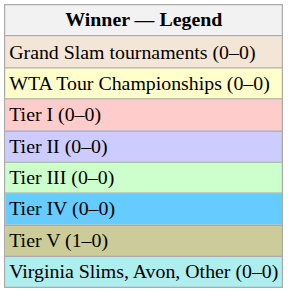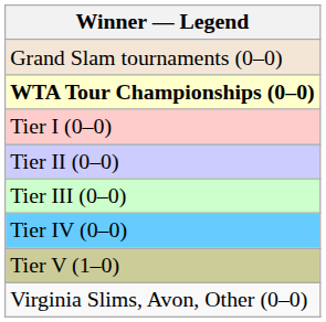row 3 | column 1: normal -> bold
row 9 | column 1: paleturquoise background -> no background
